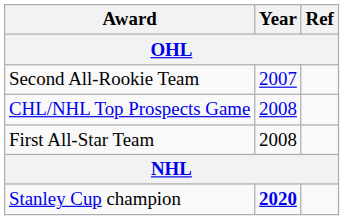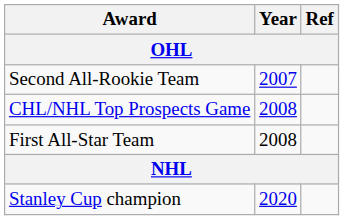Stanley Cup champion | Year: bold -> normal
